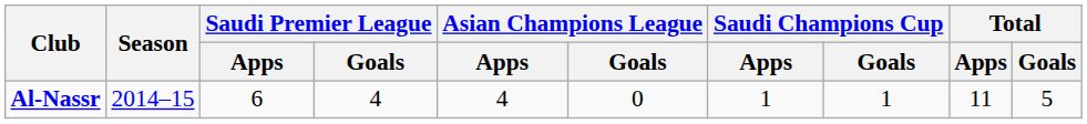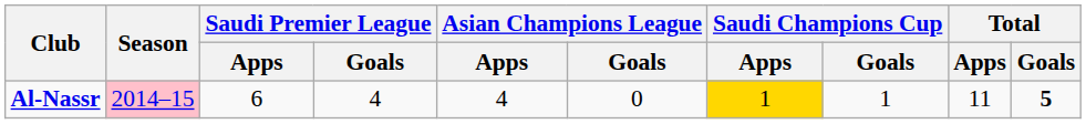Al-Nassr | Season: no background -> pink background
Al-Nassr | Saudi Champions Cup / Apps: no background -> gold background
Al-Nassr | Total / Goals: normal -> bold
